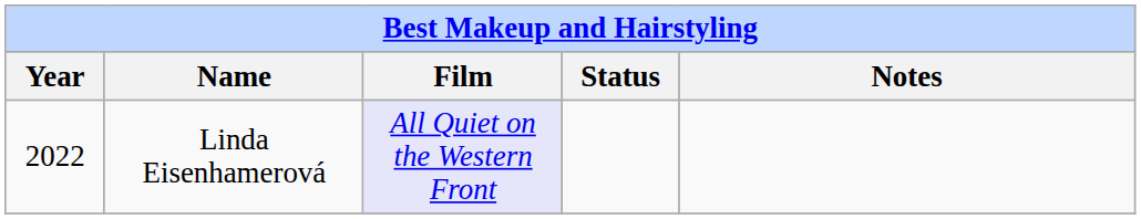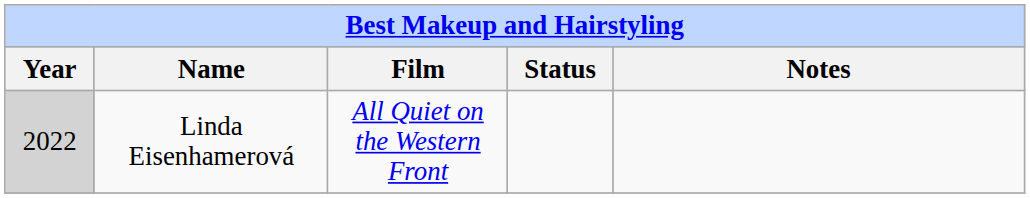row 3 | Year: no background -> lightgrey background
row 3 | Film: lavender background -> no background
